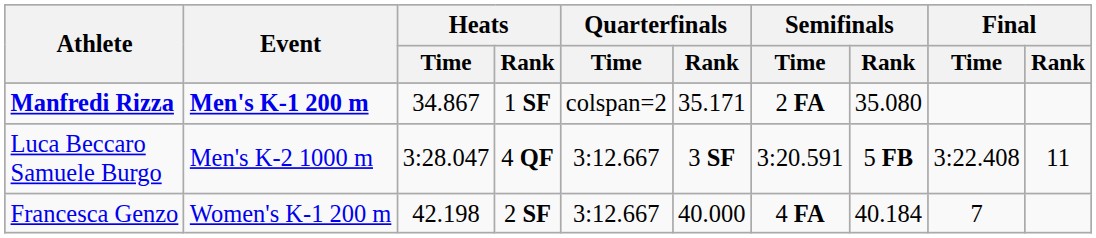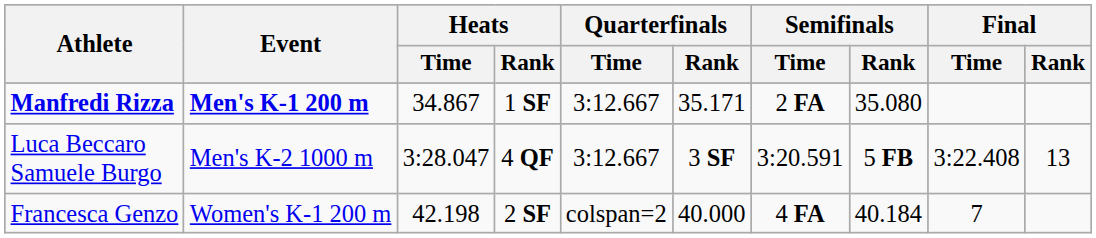Manfredi Rizza | Quarterfinals / Time: colspan=2 -> 3:12.667
Luca Beccaro Samuele Burgo | Final / Rank: 11 -> 13
Francesca Genzo | Quarterfinals / Time: 3:12.667 -> colspan=2
